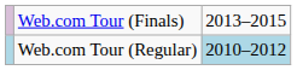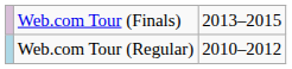Web.com Tour (Regular) | column 3: lightblue background -> no background
